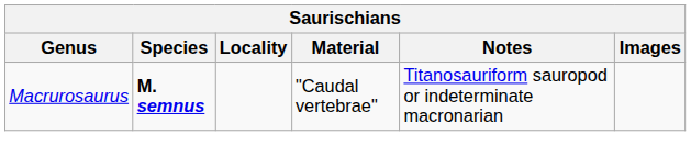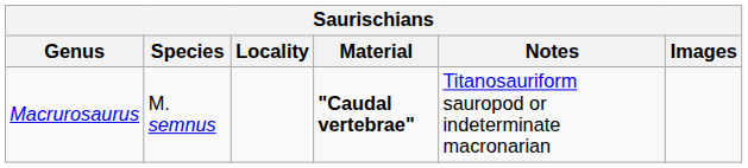Macrurosaurus | Species: bold -> normal
Macrurosaurus | Material: normal -> bold
